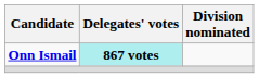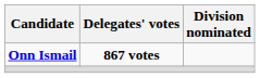Onn Ismail | Delegates' votes: paleturquoise background -> no background
